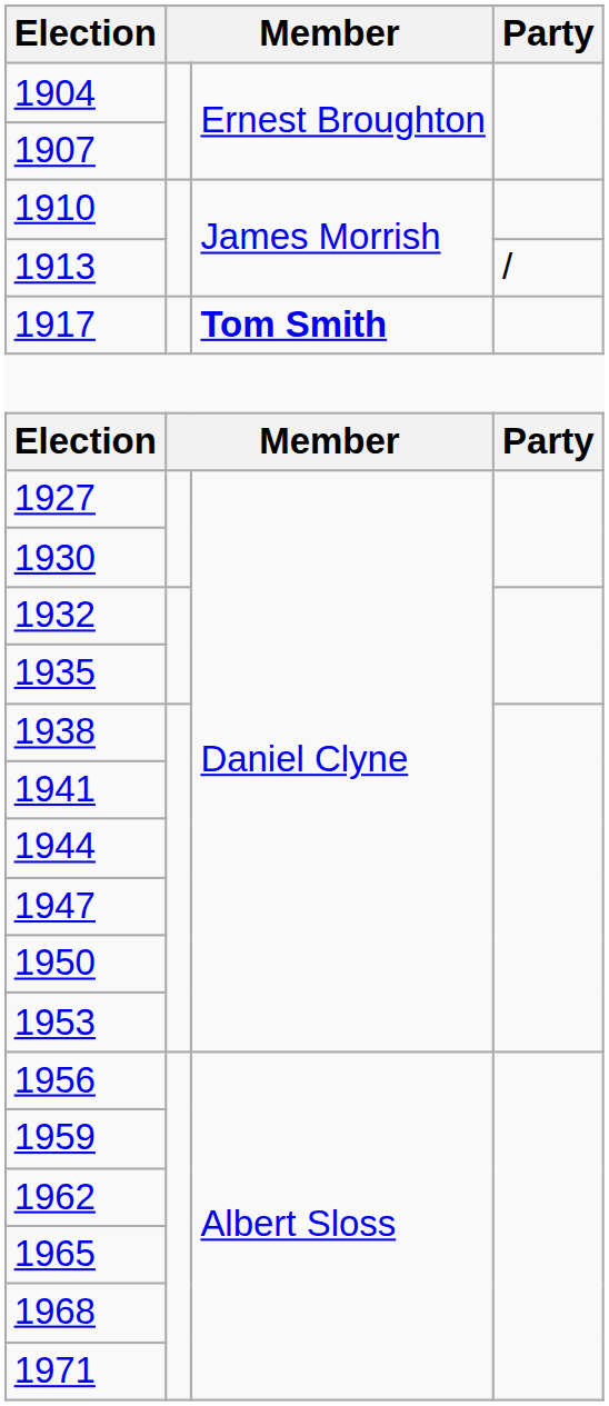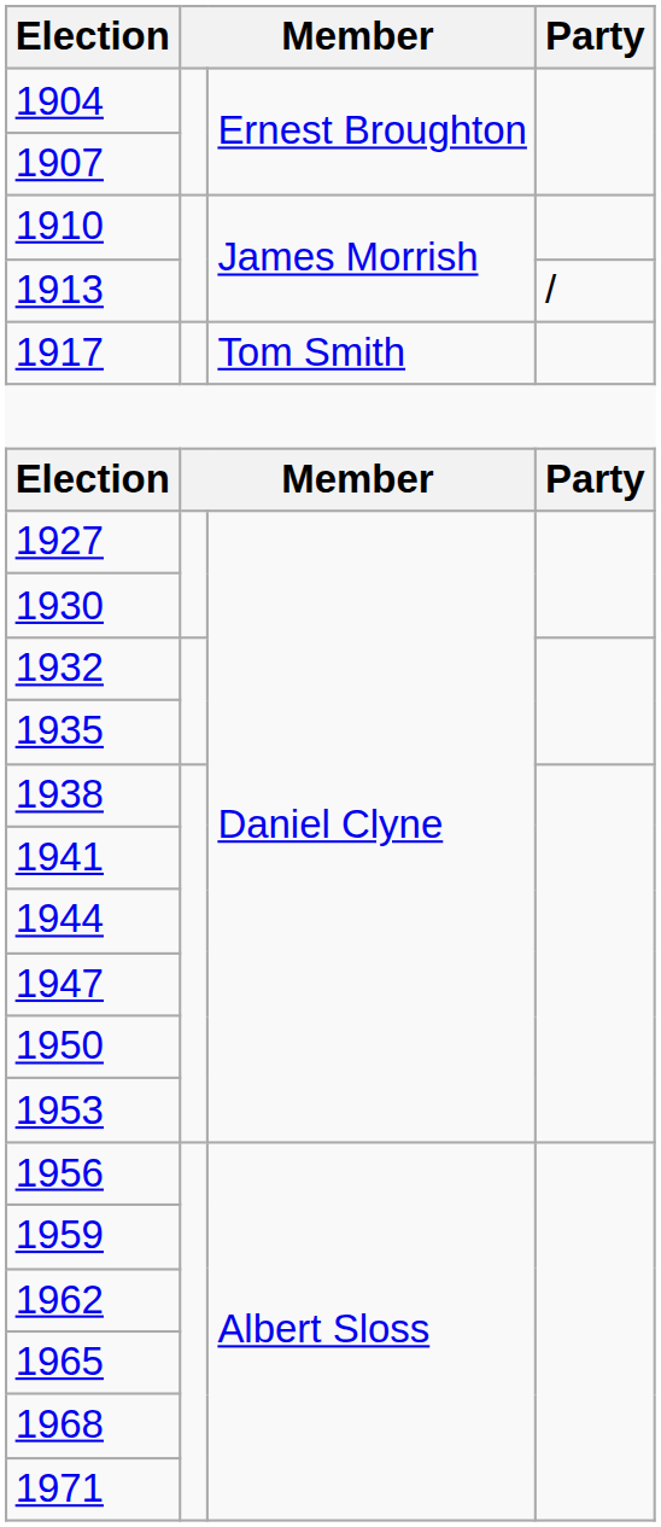1917 | column 3: bold -> normal
